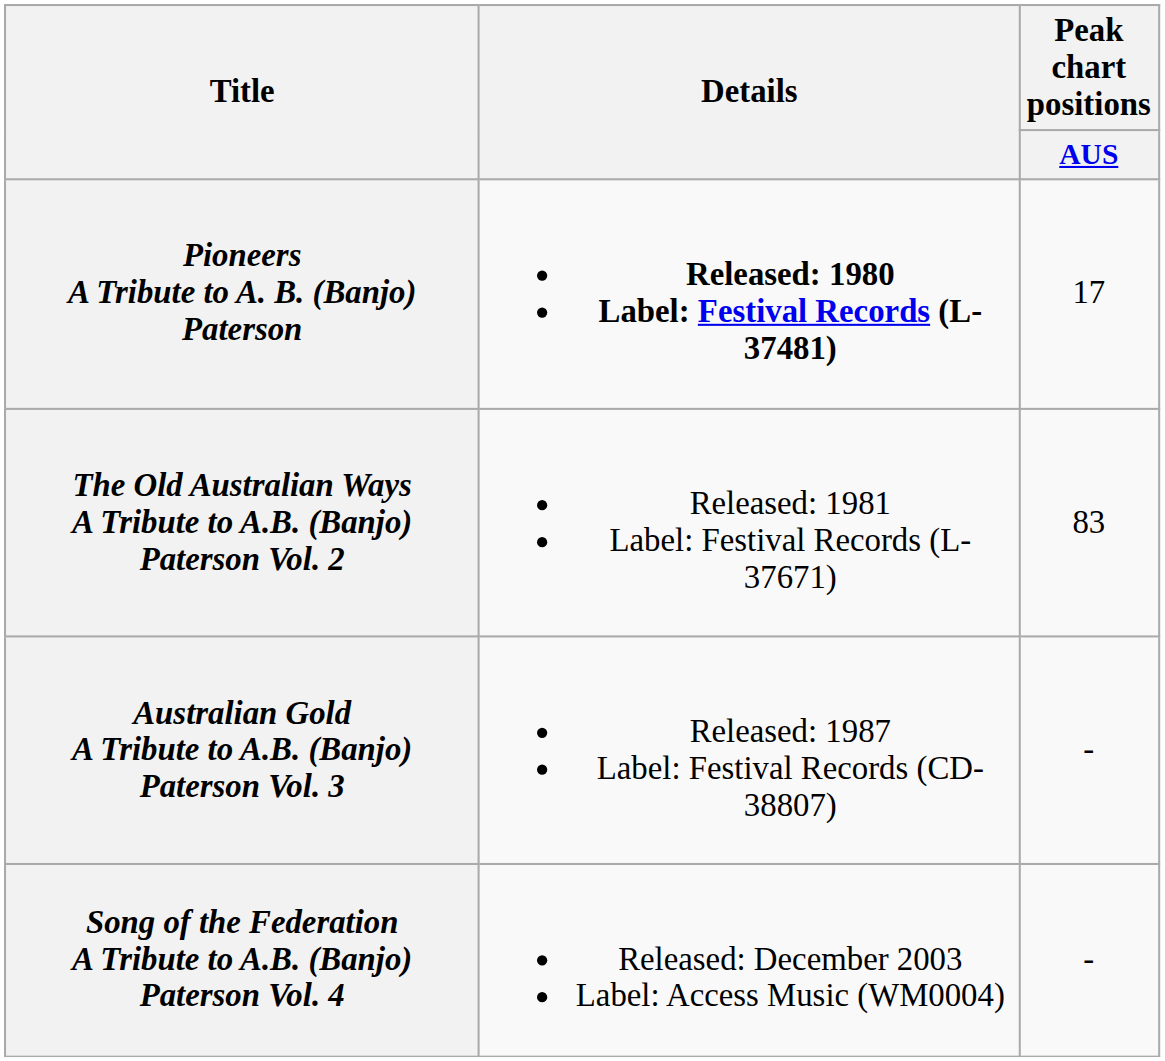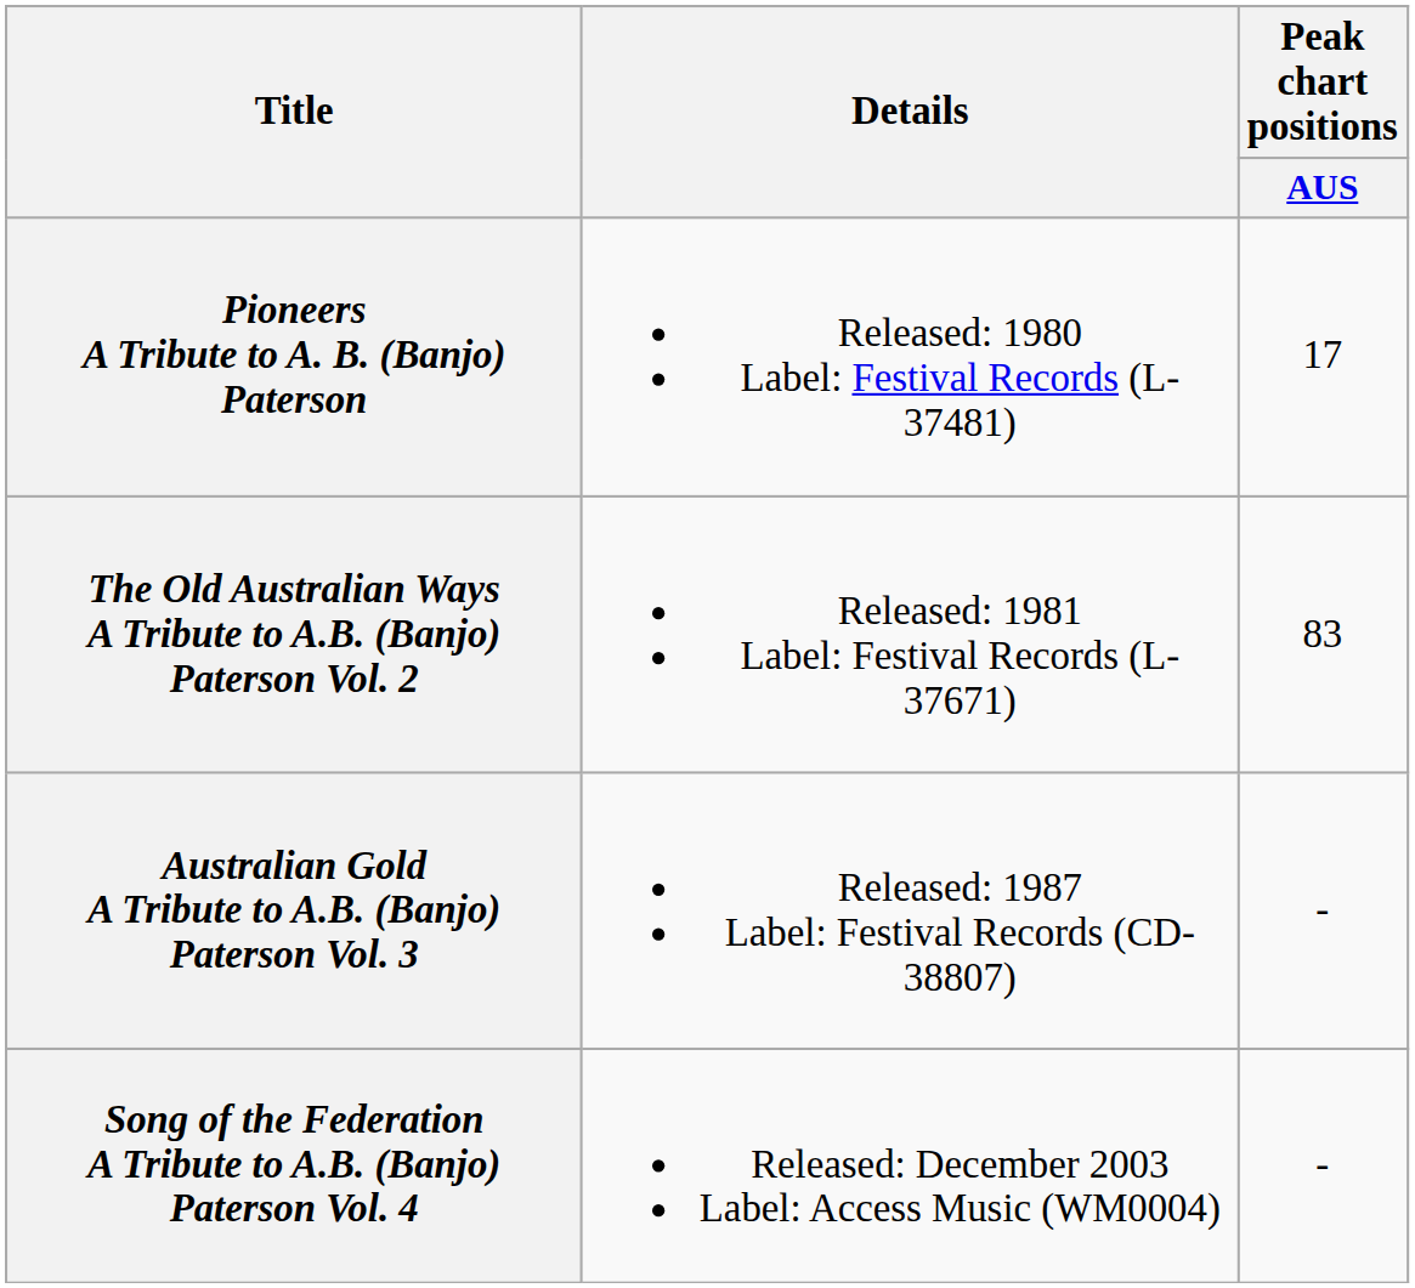Pioneers A Tribute to A. B. (Banjo) Paterson | Details: bold -> normal
